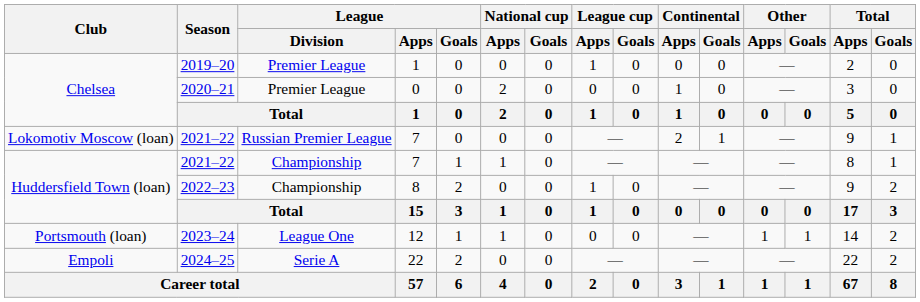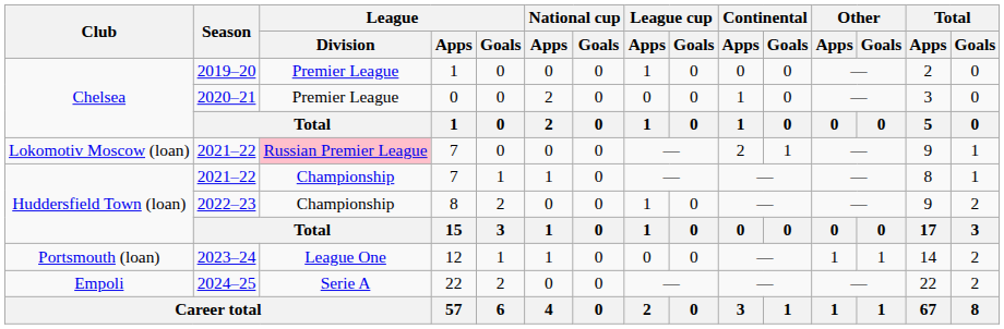Lokomotiv Moscow (loan) / 2021–22 | League / Division: no background -> pink background
